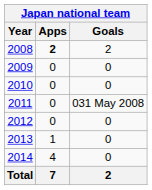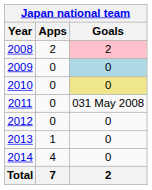2008 | Apps: bold -> normal
2008 | Goals: no background -> pink background
2009 | Goals: no background -> lightblue background
2010 | Goals: no background -> khaki background
